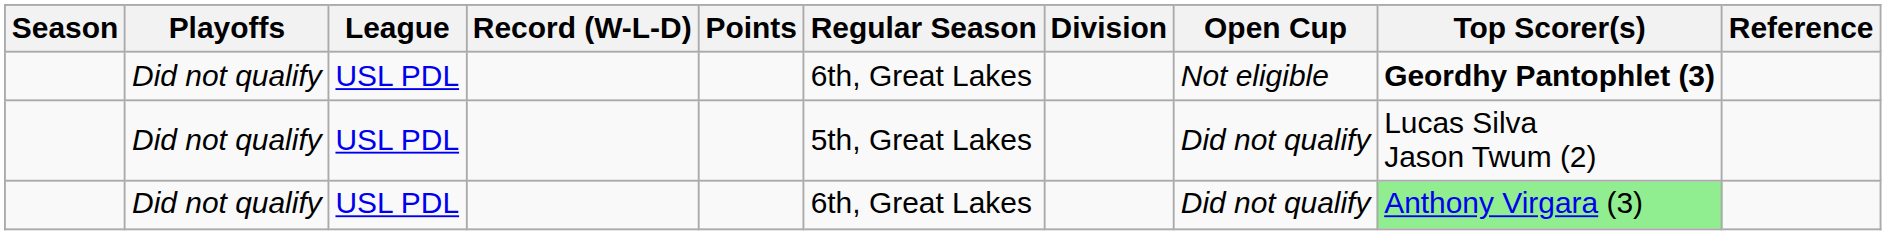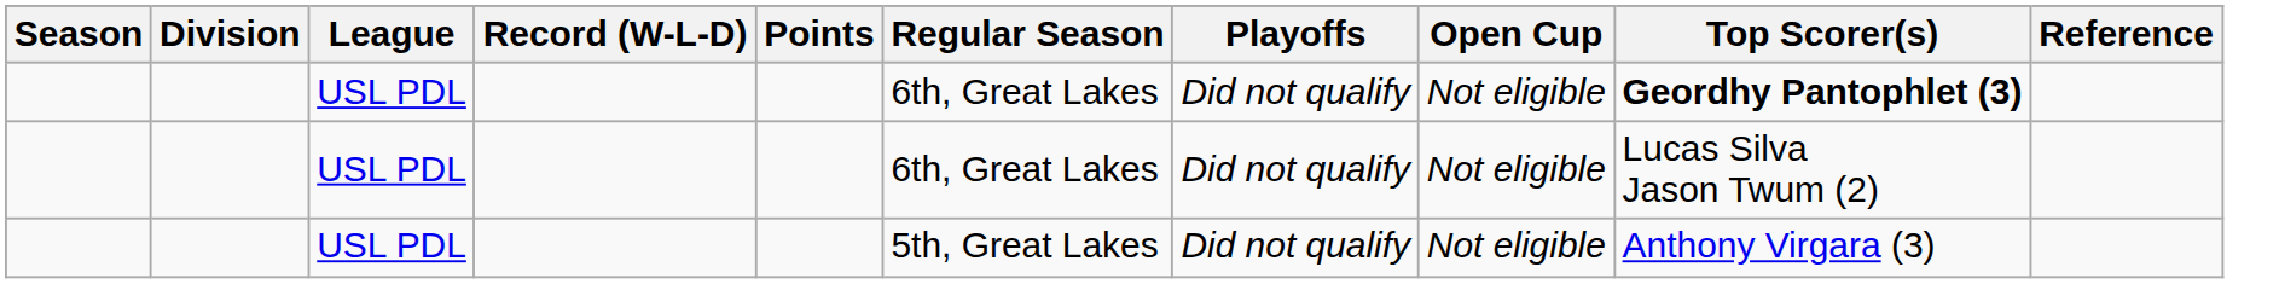columns swapped: Division <-> Playoffs
row 3 | Regular Season: 5th, Great Lakes -> 6th, Great Lakes
row 3 | Open Cup: Did not qualify -> Not eligible
row 4 | Regular Season: 6th, Great Lakes -> 5th, Great Lakes
row 4 | Open Cup: Did not qualify -> Not eligible
row 4 | Top Scorer(s): lightgreen background -> no background
